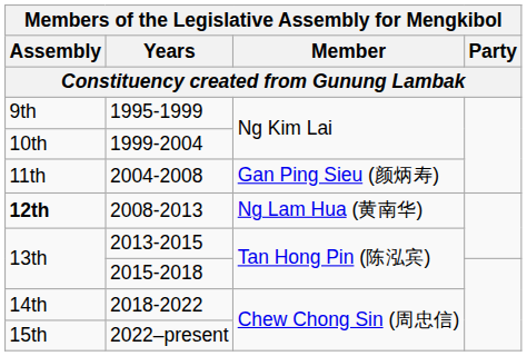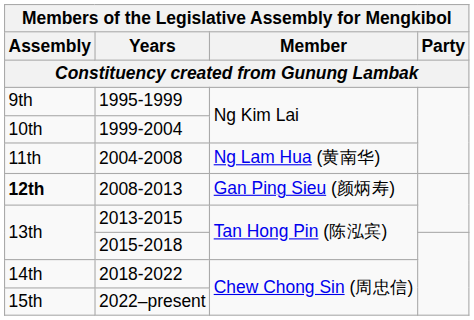2004-2008 | Member: Gan Ping Sieu (颜炳寿) -> Ng Lam Hua (黄南华)
2008-2013 | Member: Ng Lam Hua (黄南华) -> Gan Ping Sieu (颜炳寿)
